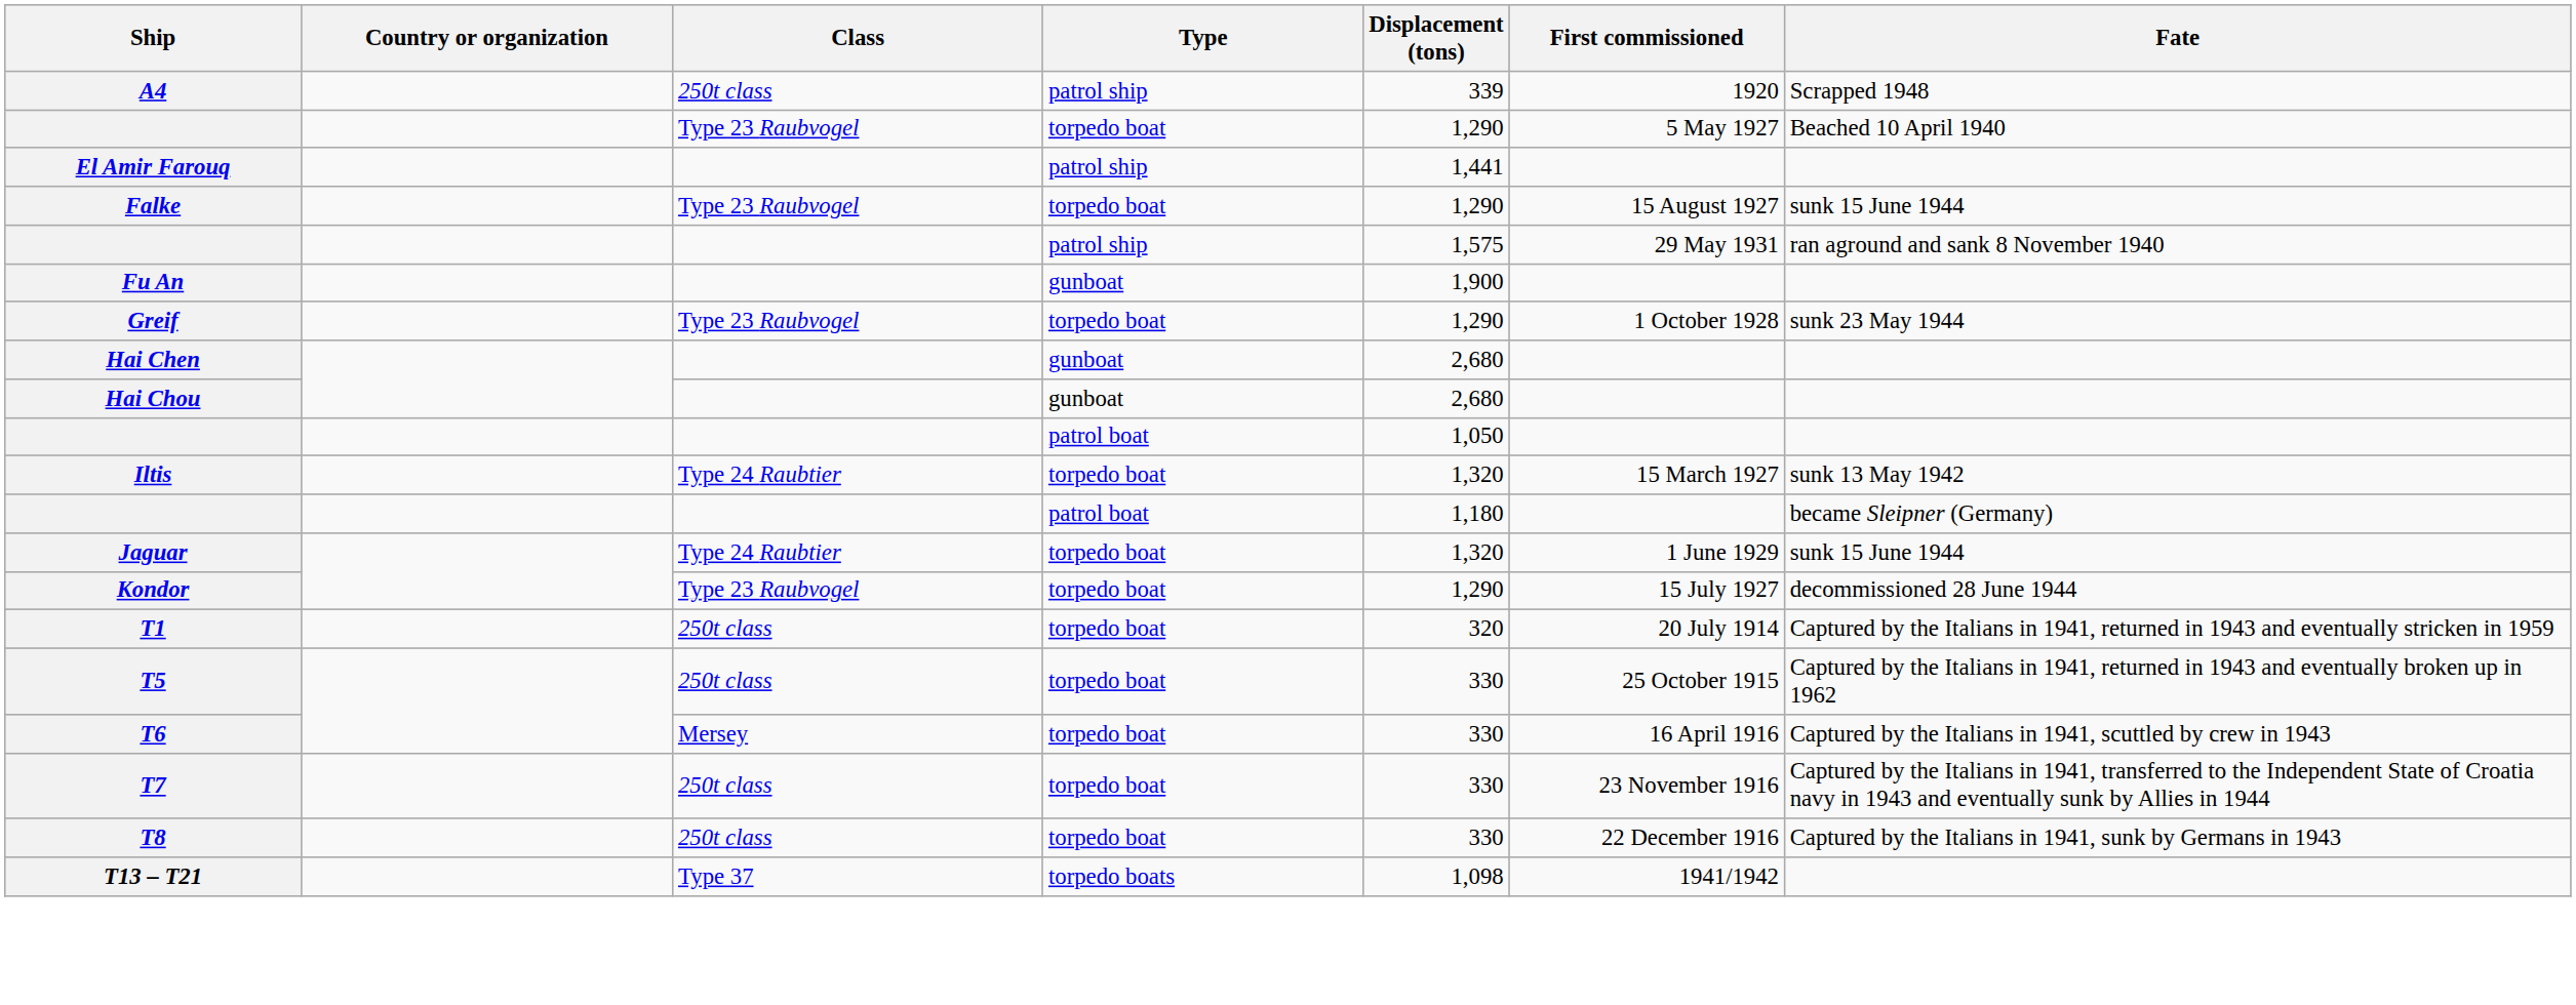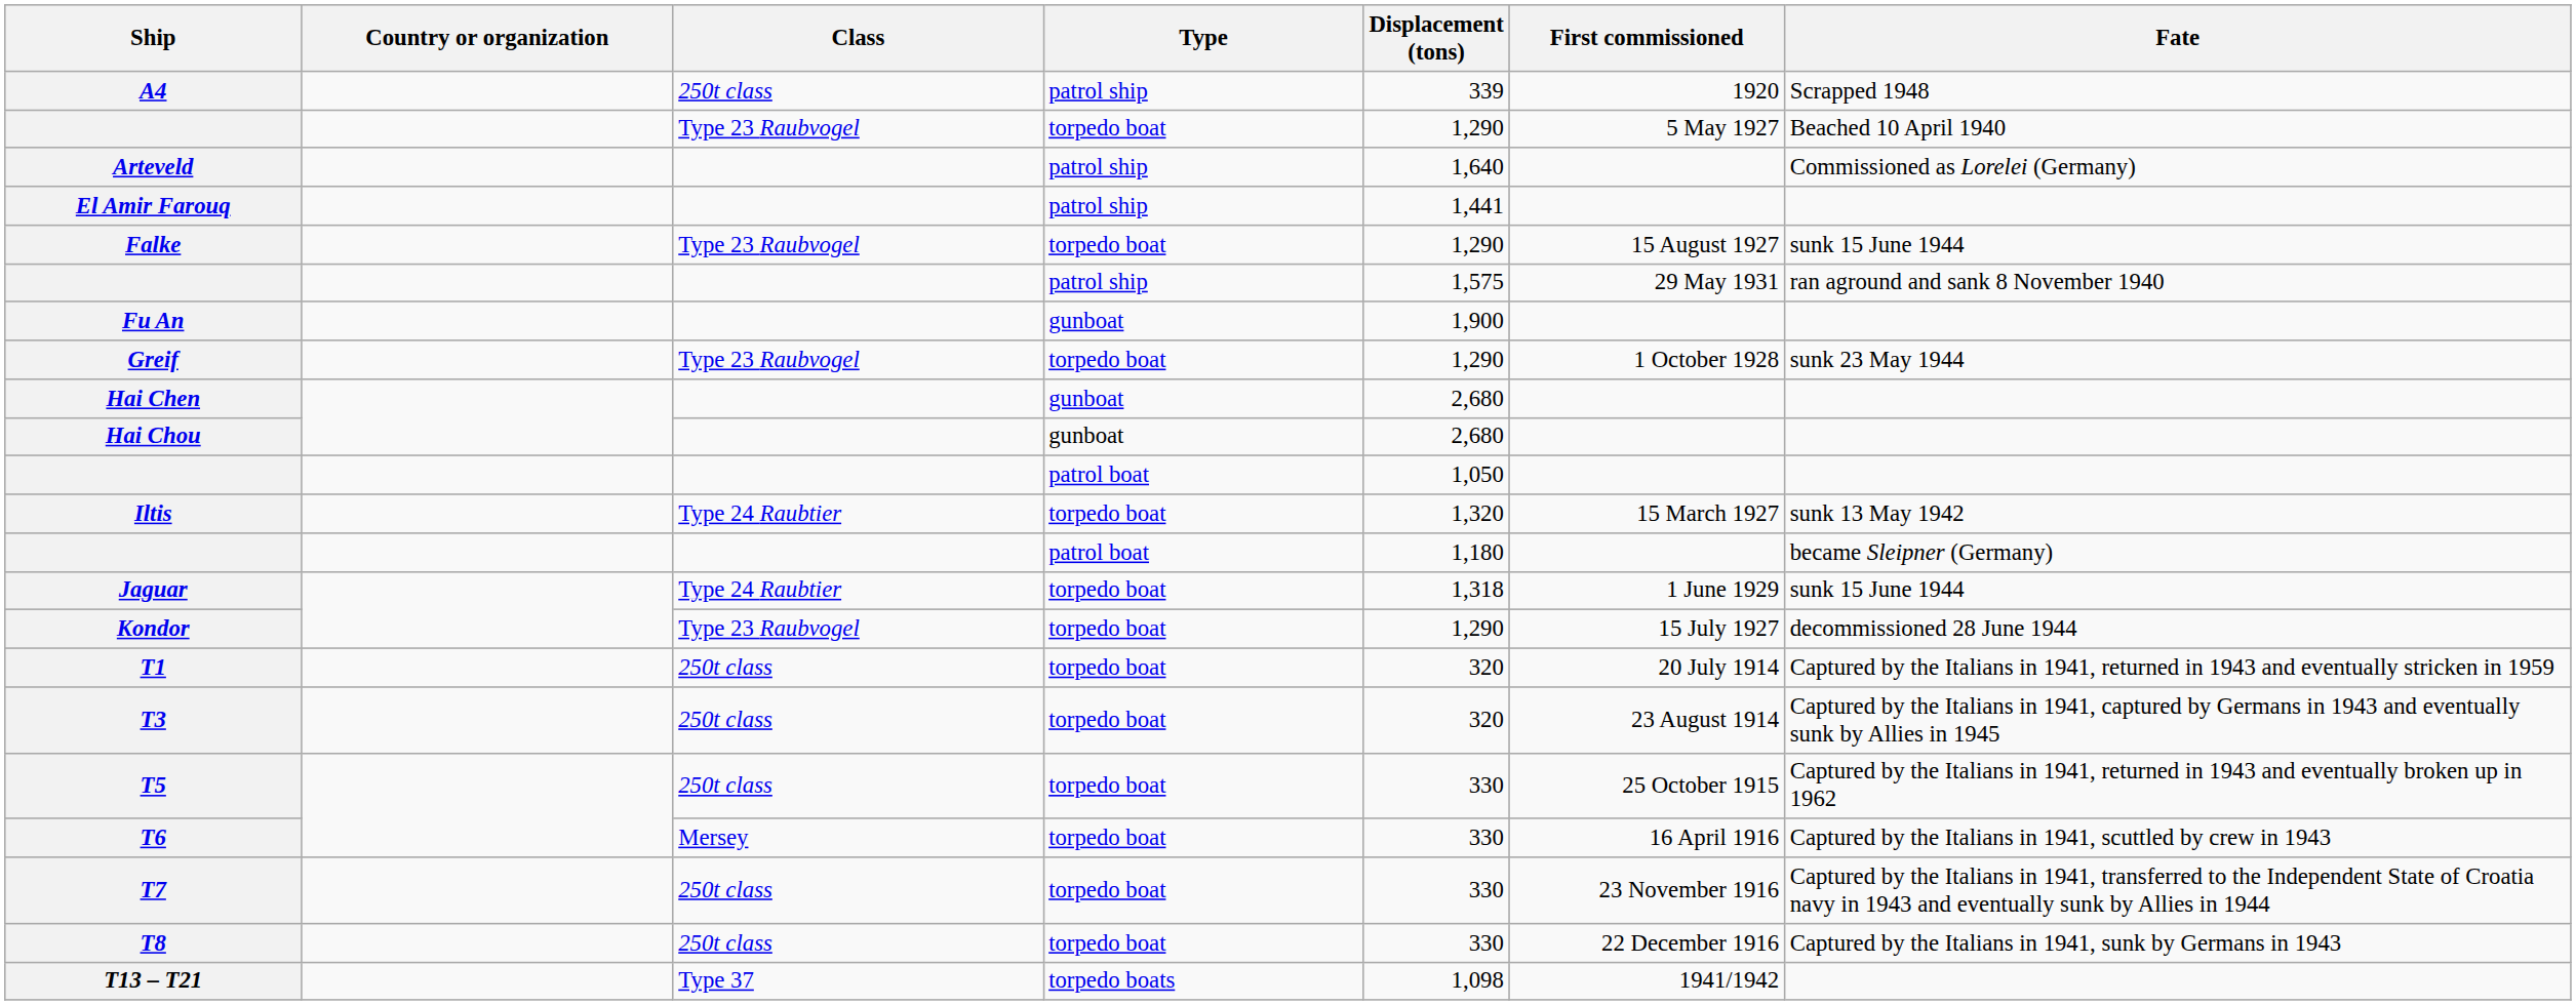+ row: Arteveld | patrol ship | 1,640 | Commissioned as Lorelei (Germany)
Jaguar | Displacement (tons): 1,320 -> 1,318
+ row: T3 | 250t class | torpedo boat | 320 | 23 August 1914 | Captured by the Italians in 1941, captured by Germans in 1943 and eventually sunk by Allies in 1945
